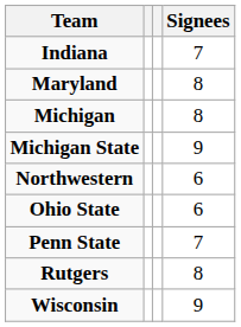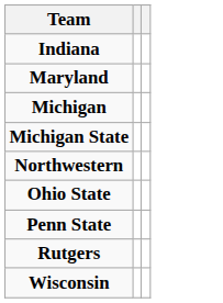- column: Signees | 7 | 8 | 8 | 9 | 6 | 6 | 7 | 8 | 9
